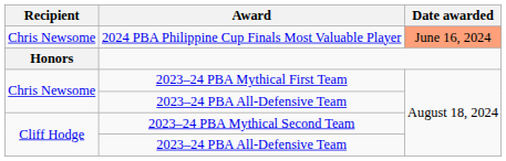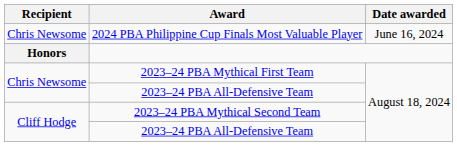2024 PBA Philippine Cup Finals Most Valuable Player | Date awarded: lightsalmon background -> no background
